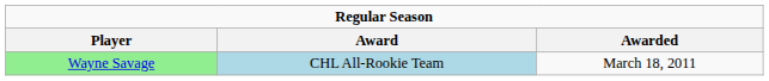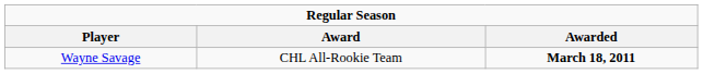row 3 | Player: lightgreen background -> no background
row 3 | Award: lightblue background -> no background
row 3 | Awarded: normal -> bold
